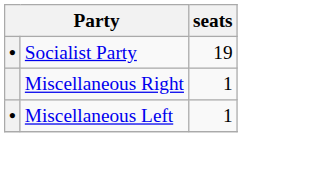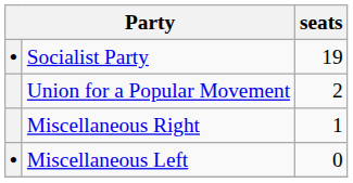+ row: Union for a Popular Movement | 2
Miscellaneous Left | seats: 1 -> 0
